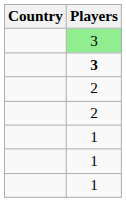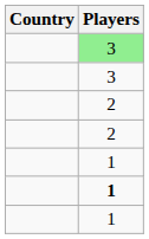row 3 | Players: bold -> normal
row 7 | Players: normal -> bold
